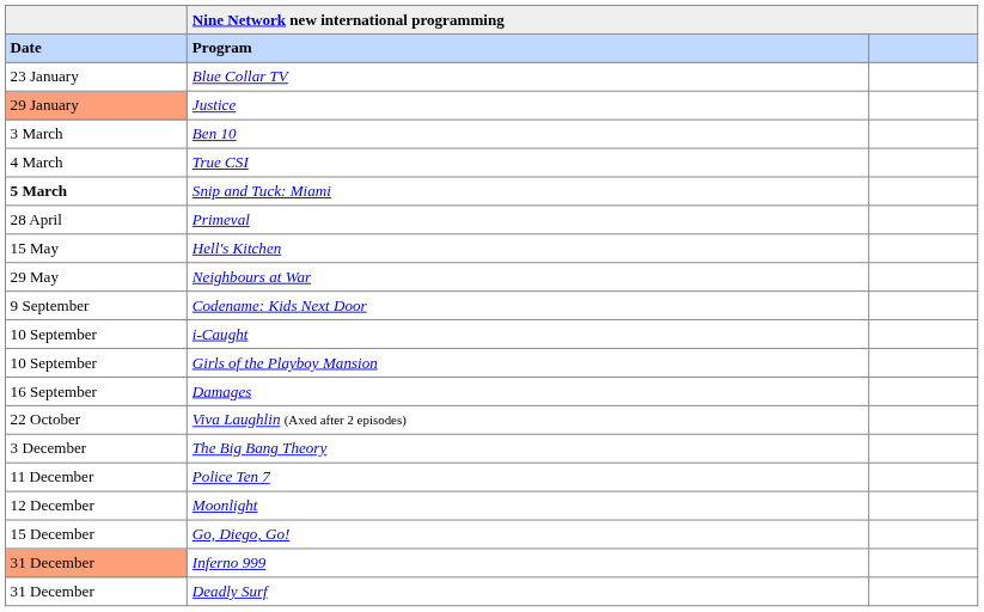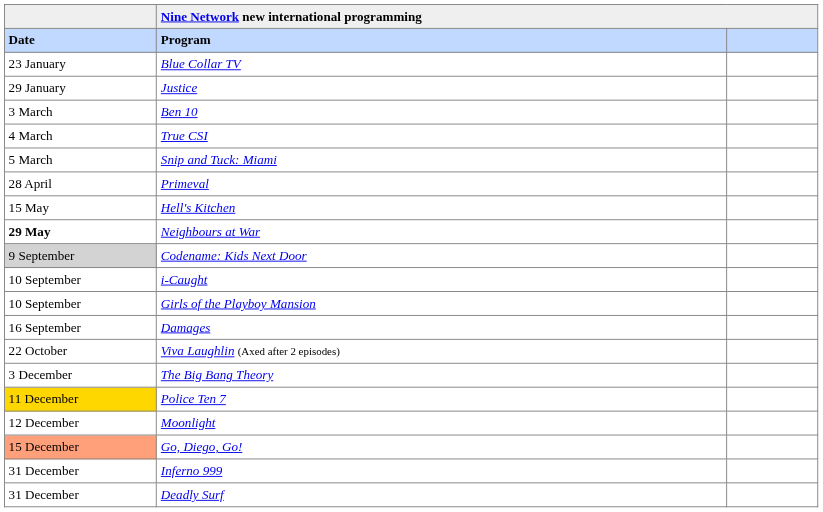Justice | Date: lightsalmon background -> no background
Snip and Tuck: Miami | Date: bold -> normal
Neighbours at War | Date: normal -> bold
Codename: Kids Next Door | Date: no background -> lightgrey background
Police Ten 7 | Date: no background -> gold background
Go, Diego, Go! | Date: no background -> lightsalmon background
Inferno 999 | Date: lightsalmon background -> no background
